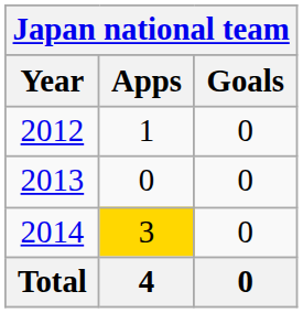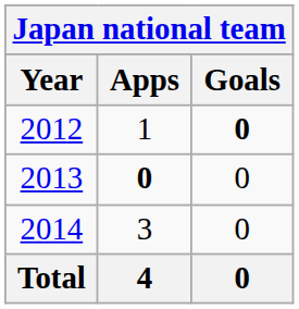2012 | Goals: normal -> bold
2013 | Apps: normal -> bold
2014 | Apps: gold background -> no background
